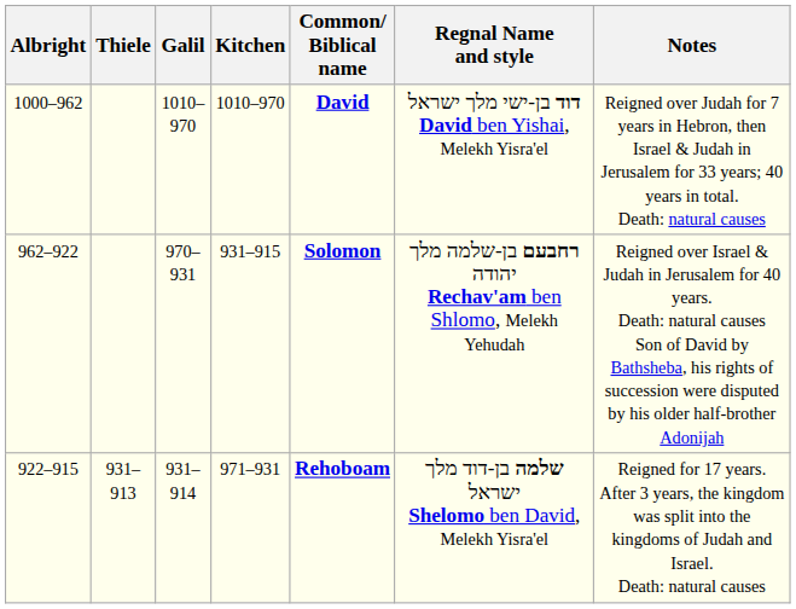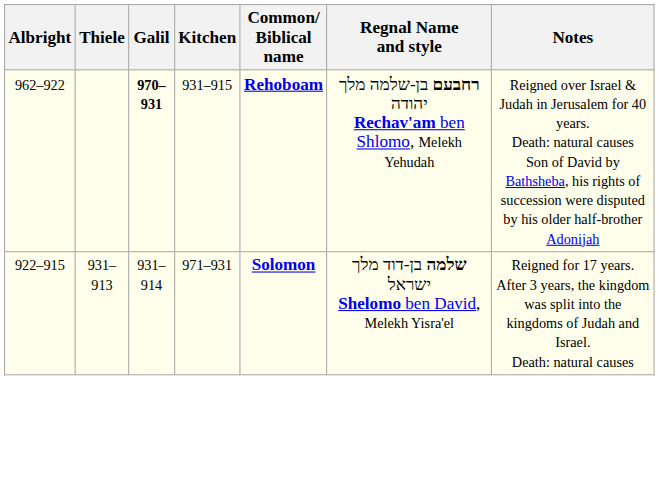- row: 1000–962 | 1010–970 | 1010–970 | David | דוד בן-ישי מלך ישראל David ben Yishai, Melekh Yisra'el | Reigned over Judah for 7 years in Hebron, then Israel & Judah in Jerusalem for 33 years; 40 years in total. Death: natural causes
962–922 | Galil: normal -> bold
962–922 | Common/ Biblical name: Solomon -> Rehoboam
922–915 | Common/ Biblical name: Rehoboam -> Solomon
